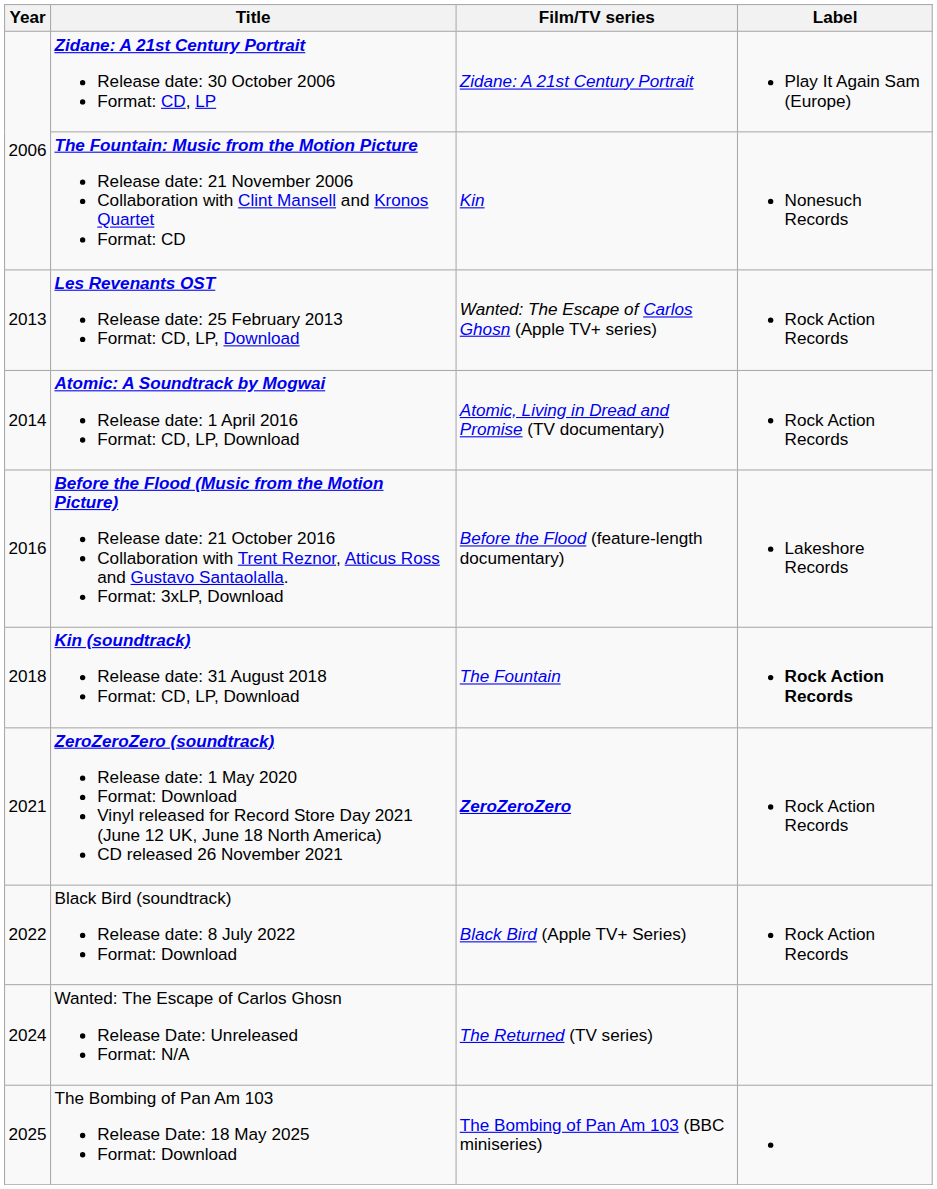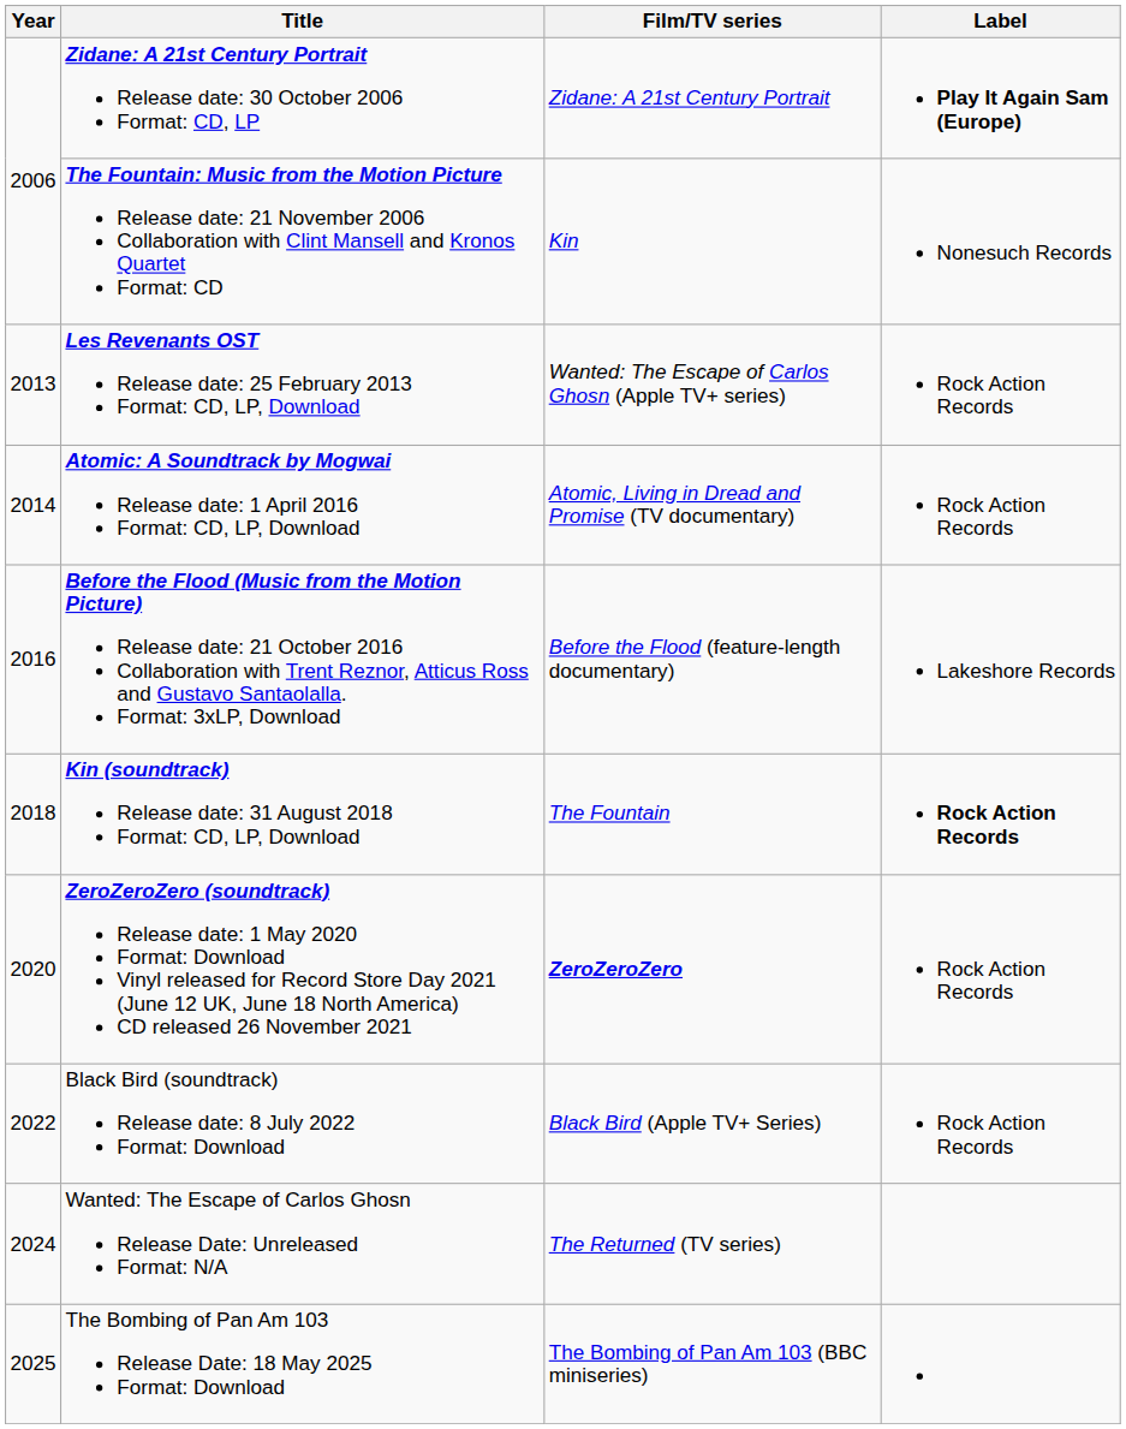row 2 | Label: normal -> bold
row 8 | Year: 2021 -> 2020
